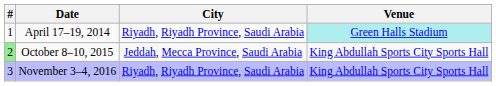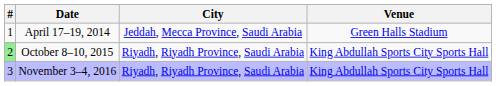April 17–19, 2014 | City: Riyadh, Riyadh Province, Saudi Arabia -> Jeddah, Mecca Province, Saudi Arabia
April 17–19, 2014 | Venue: paleturquoise background -> no background
October 8–10, 2015 | City: Jeddah, Mecca Province, Saudi Arabia -> Riyadh, Riyadh Province, Saudi Arabia
